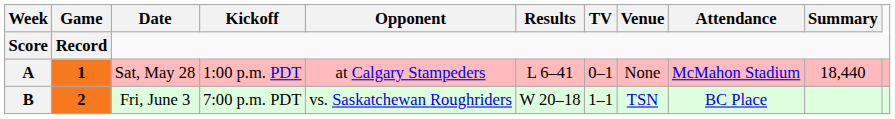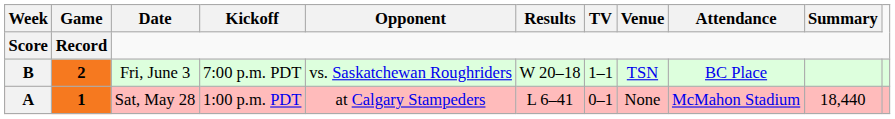rows swapped: A <-> B
